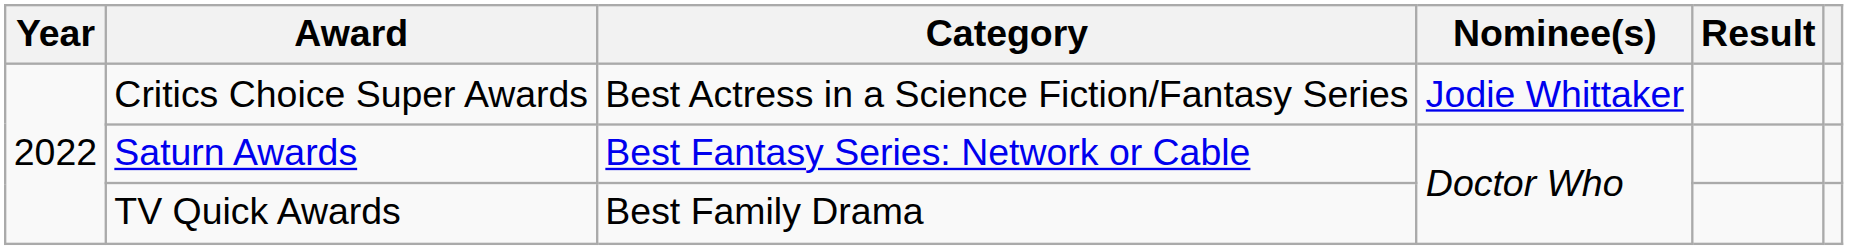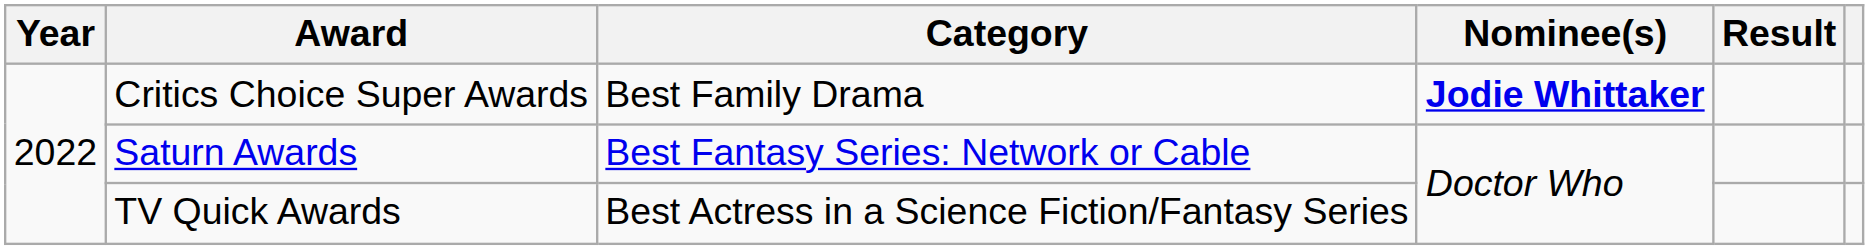Critics Choice Super Awards | Category: Best Actress in a Science Fiction/Fantasy Series -> Best Family Drama
Critics Choice Super Awards | Nominee(s): normal -> bold
TV Quick Awards | Category: Best Family Drama -> Best Actress in a Science Fiction/Fantasy Series
